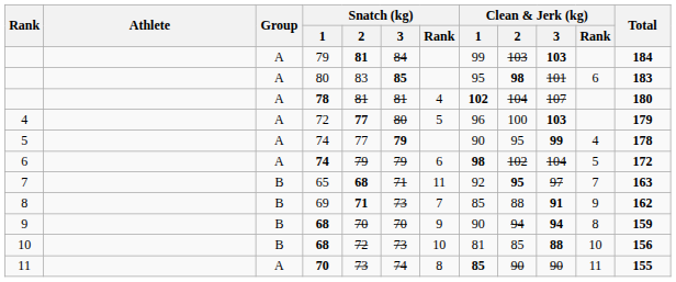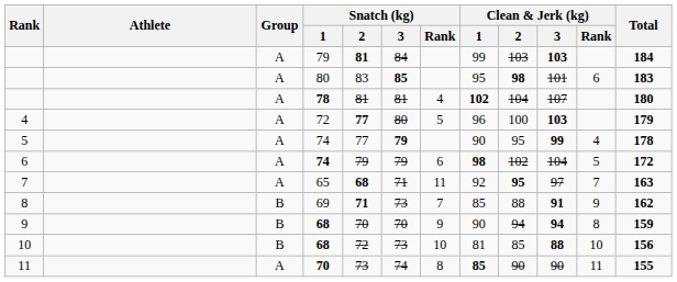row 9 | Group: B -> A
